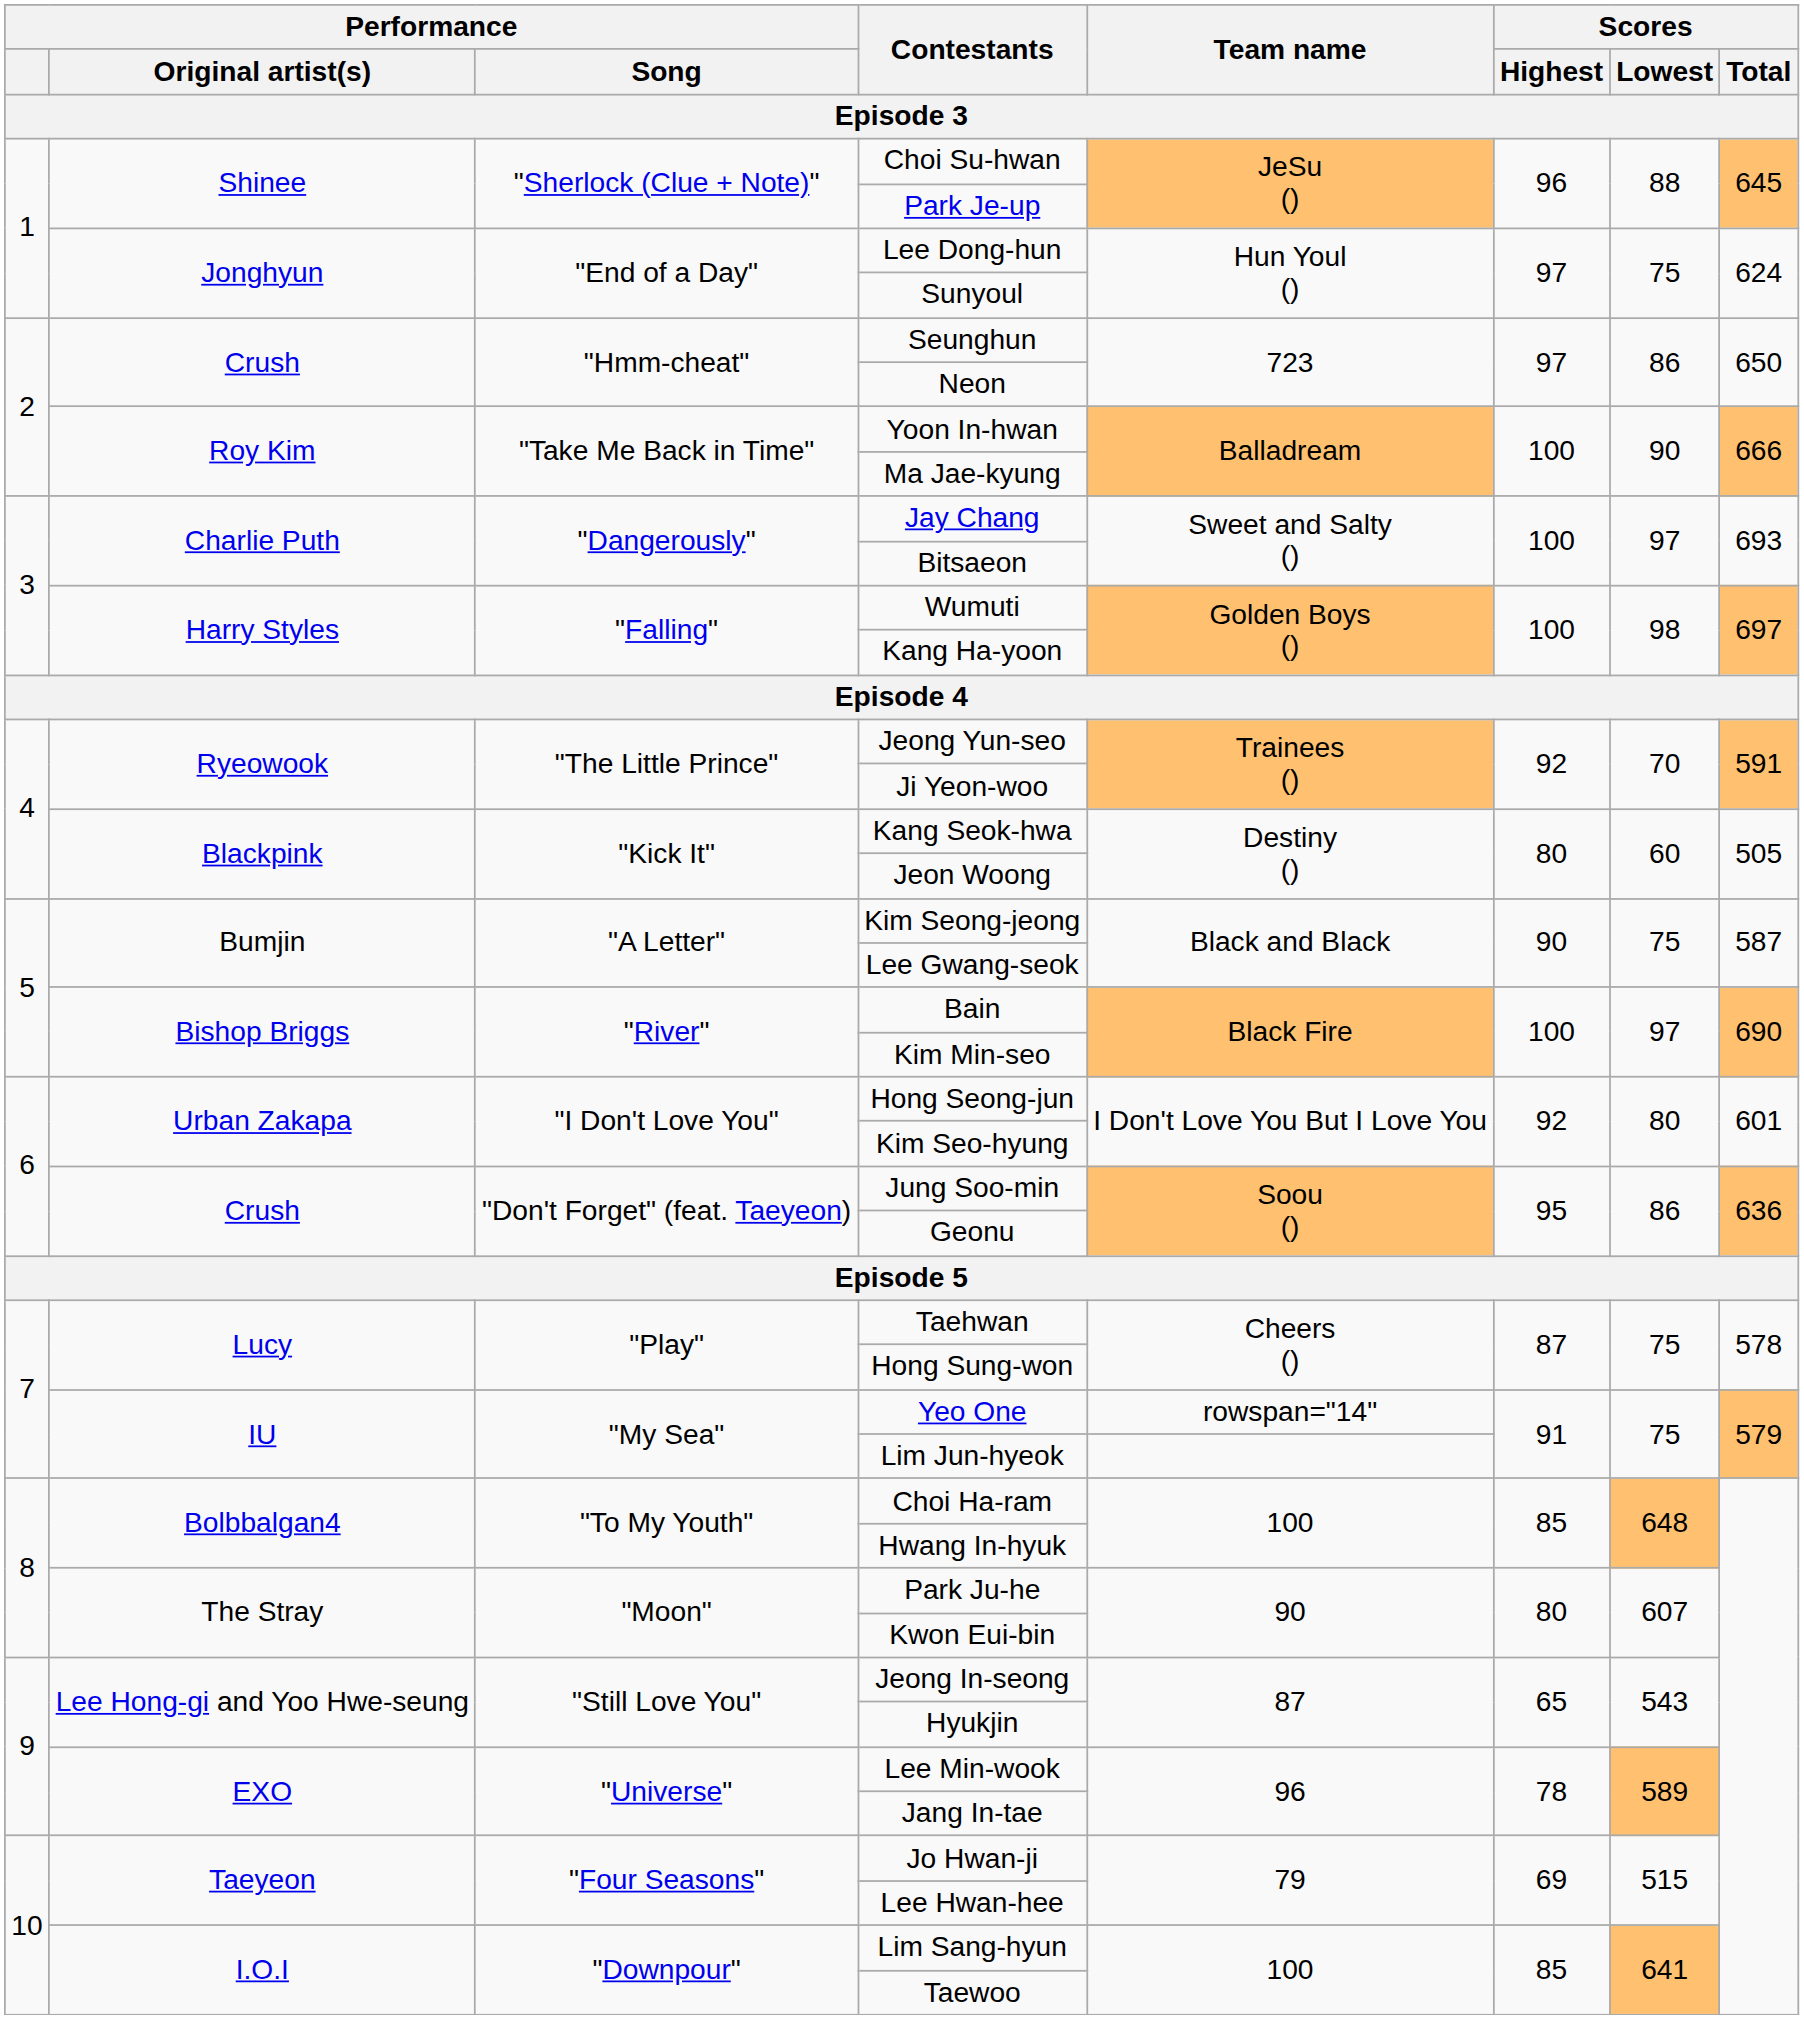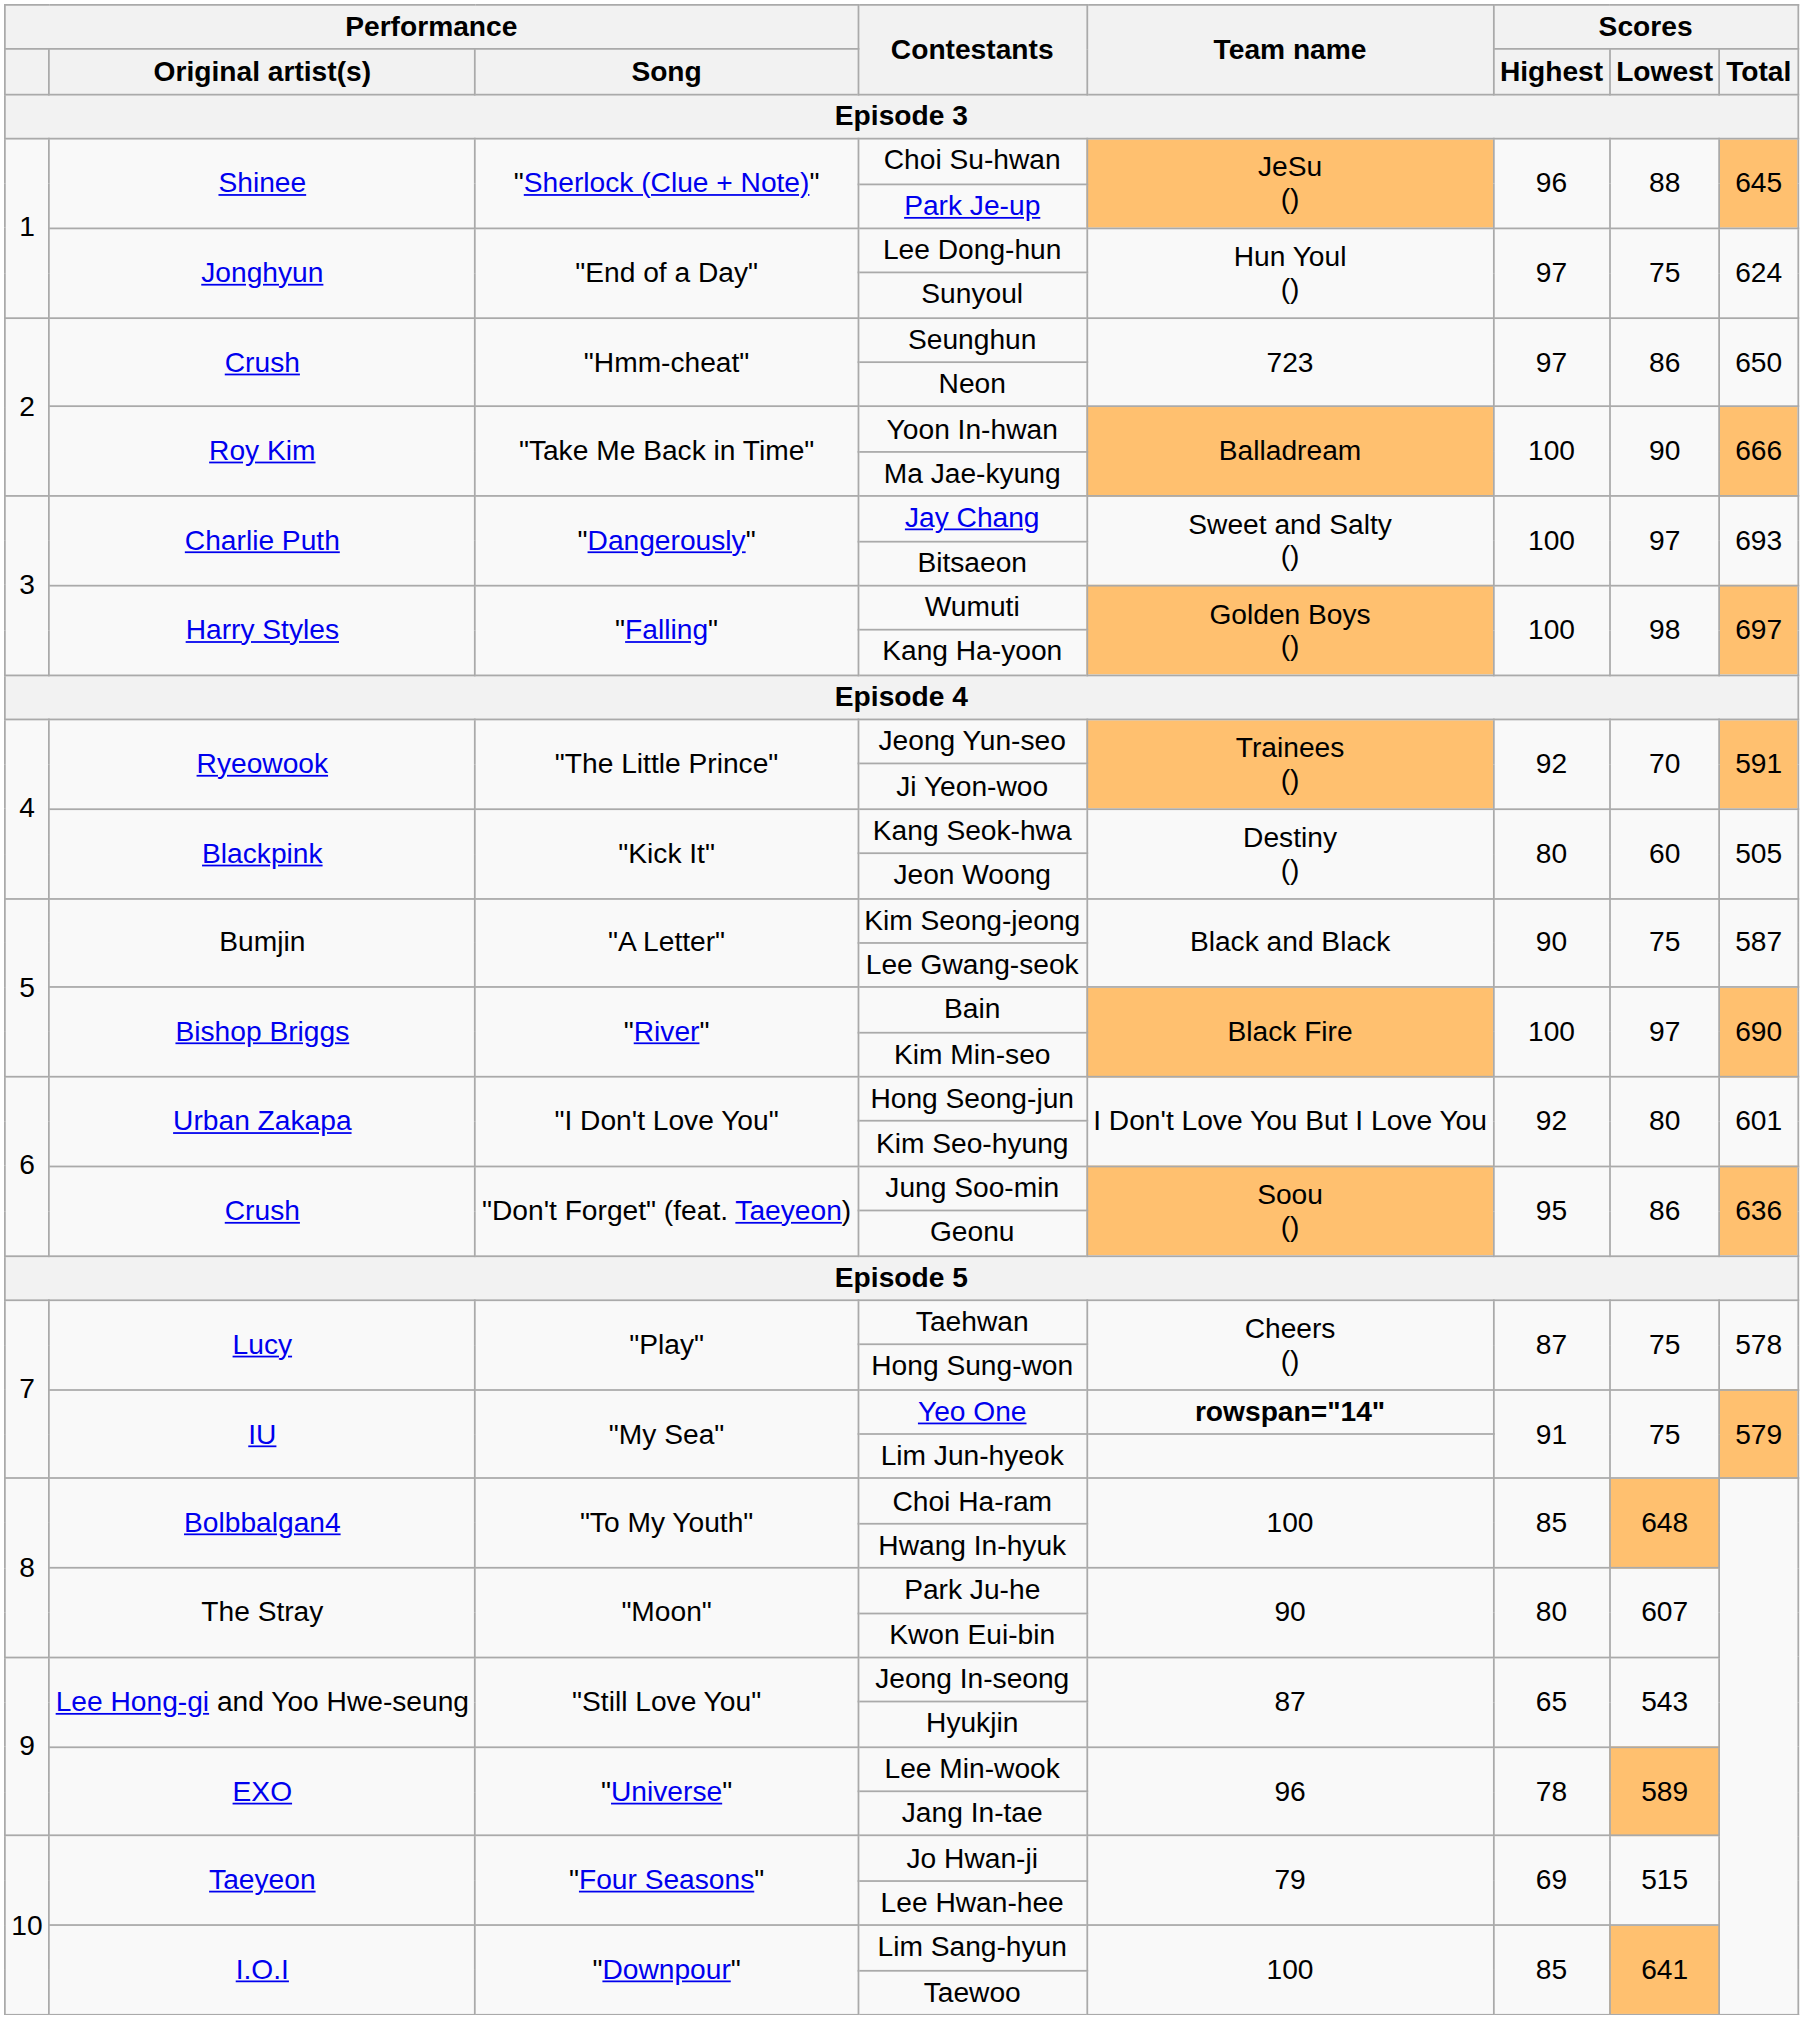Yeo One | Team name: normal -> bold
